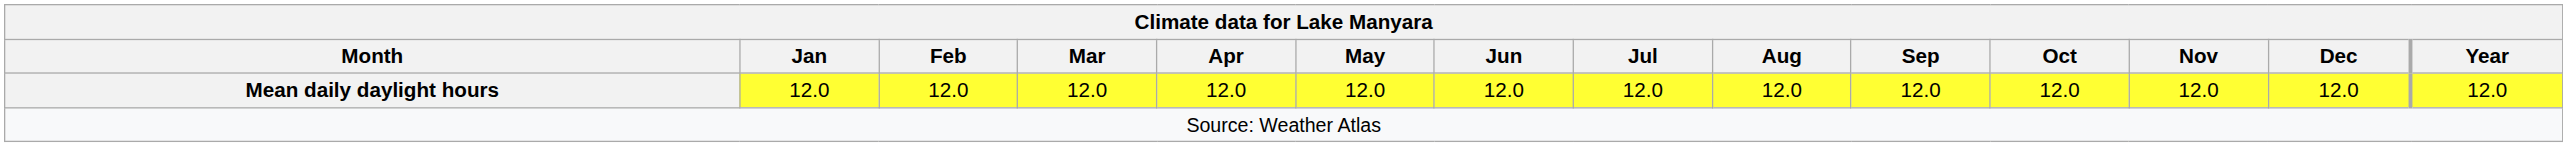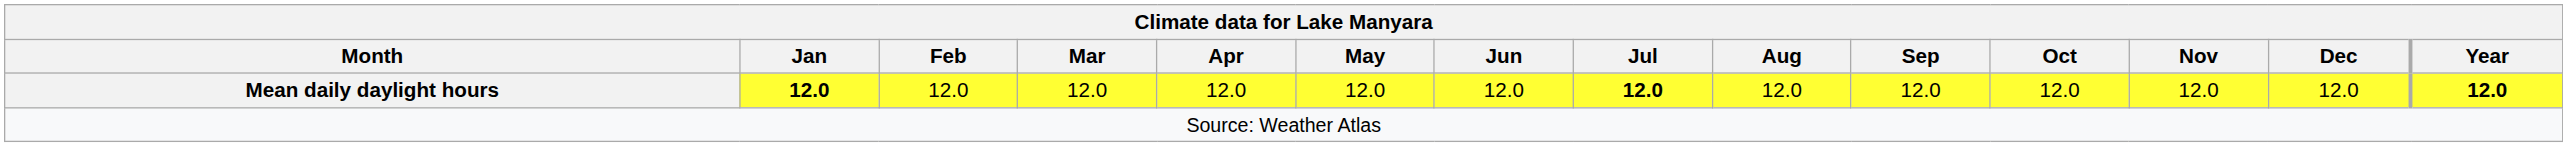row 3 | Jan: normal -> bold
row 3 | Jul: normal -> bold
row 3 | Year: normal -> bold
